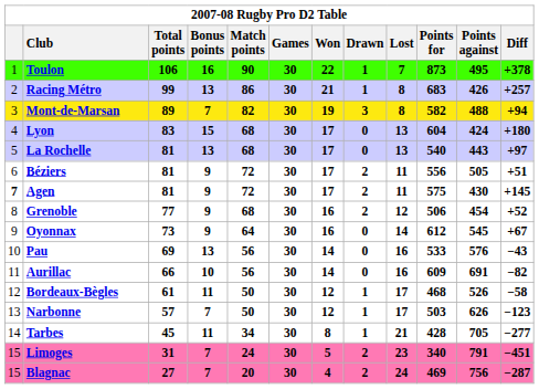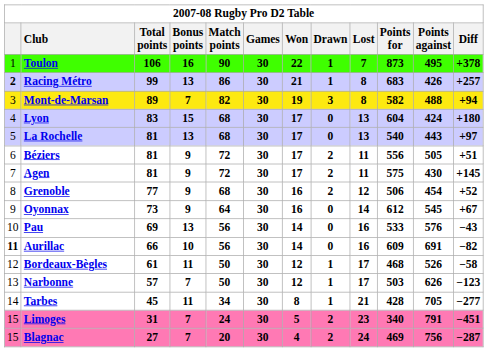Racing Métro | column 1: normal -> bold
Agen | column 1: bold -> normal
Aurillac | column 1: normal -> bold
